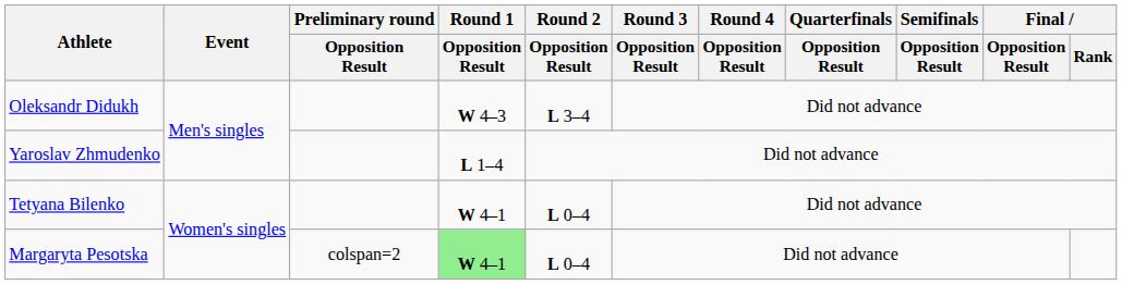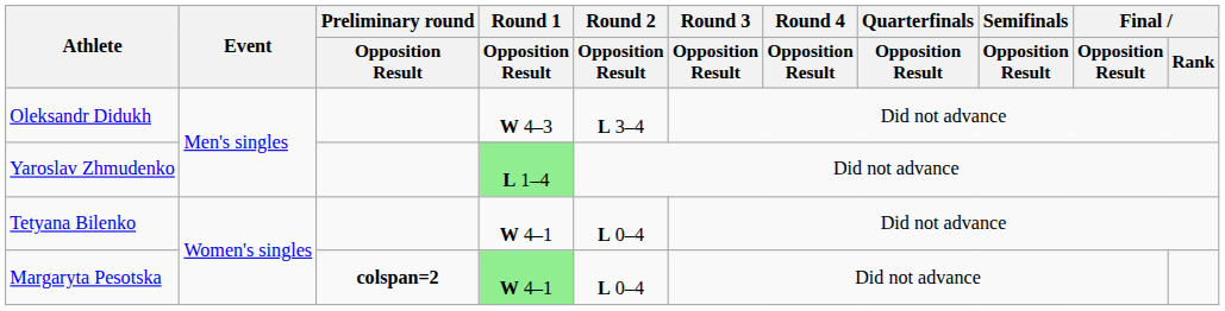Yaroslav Zhmudenko | Round 1 / Opposition Result: no background -> lightgreen background
Margaryta Pesotska | Preliminary round / Opposition Result: normal -> bold
